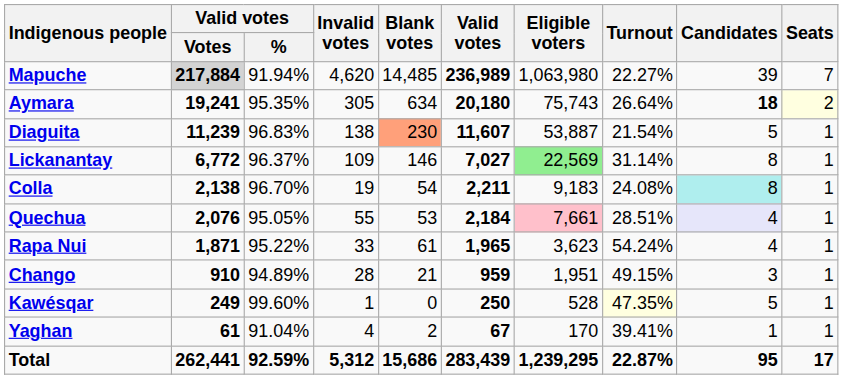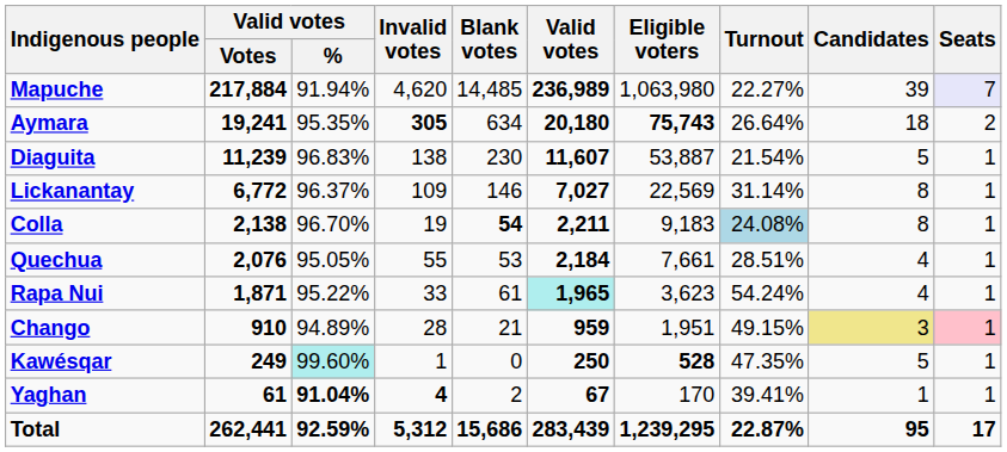Mapuche | Valid votes / Votes: lightgrey background -> no background
Mapuche | Seats: no background -> lavender background
Aymara | Invalid votes: normal -> bold
Aymara | Eligible voters: normal -> bold
Aymara | Candidates: bold -> normal
Aymara | Seats: lightyellow background -> no background
Diaguita | Blank votes: lightsalmon background -> no background
Lickanantay | Eligible voters: lightgreen background -> no background
Colla | Blank votes: normal -> bold
Colla | Turnout: no background -> lightblue background
Colla | Candidates: paleturquoise background -> no background
Quechua | Eligible voters: pink background -> no background
Quechua | Candidates: lavender background -> no background
Rapa Nui | Valid votes: no background -> paleturquoise background
Chango | Candidates: no background -> khaki background
Chango | Seats: no background -> pink background
Kawésqar | Valid votes / %: no background -> paleturquoise background
Kawésqar | Eligible voters: normal -> bold
Kawésqar | Turnout: lightyellow background -> no background
Yaghan | Valid votes / %: normal -> bold
Yaghan | Invalid votes: normal -> bold
